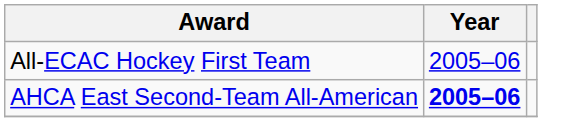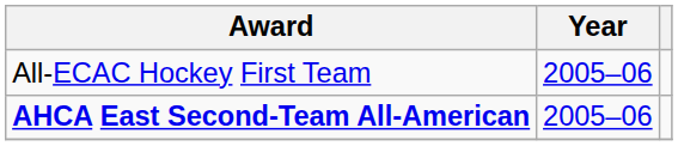row 3 | Award: normal -> bold
row 3 | Year: bold -> normal
